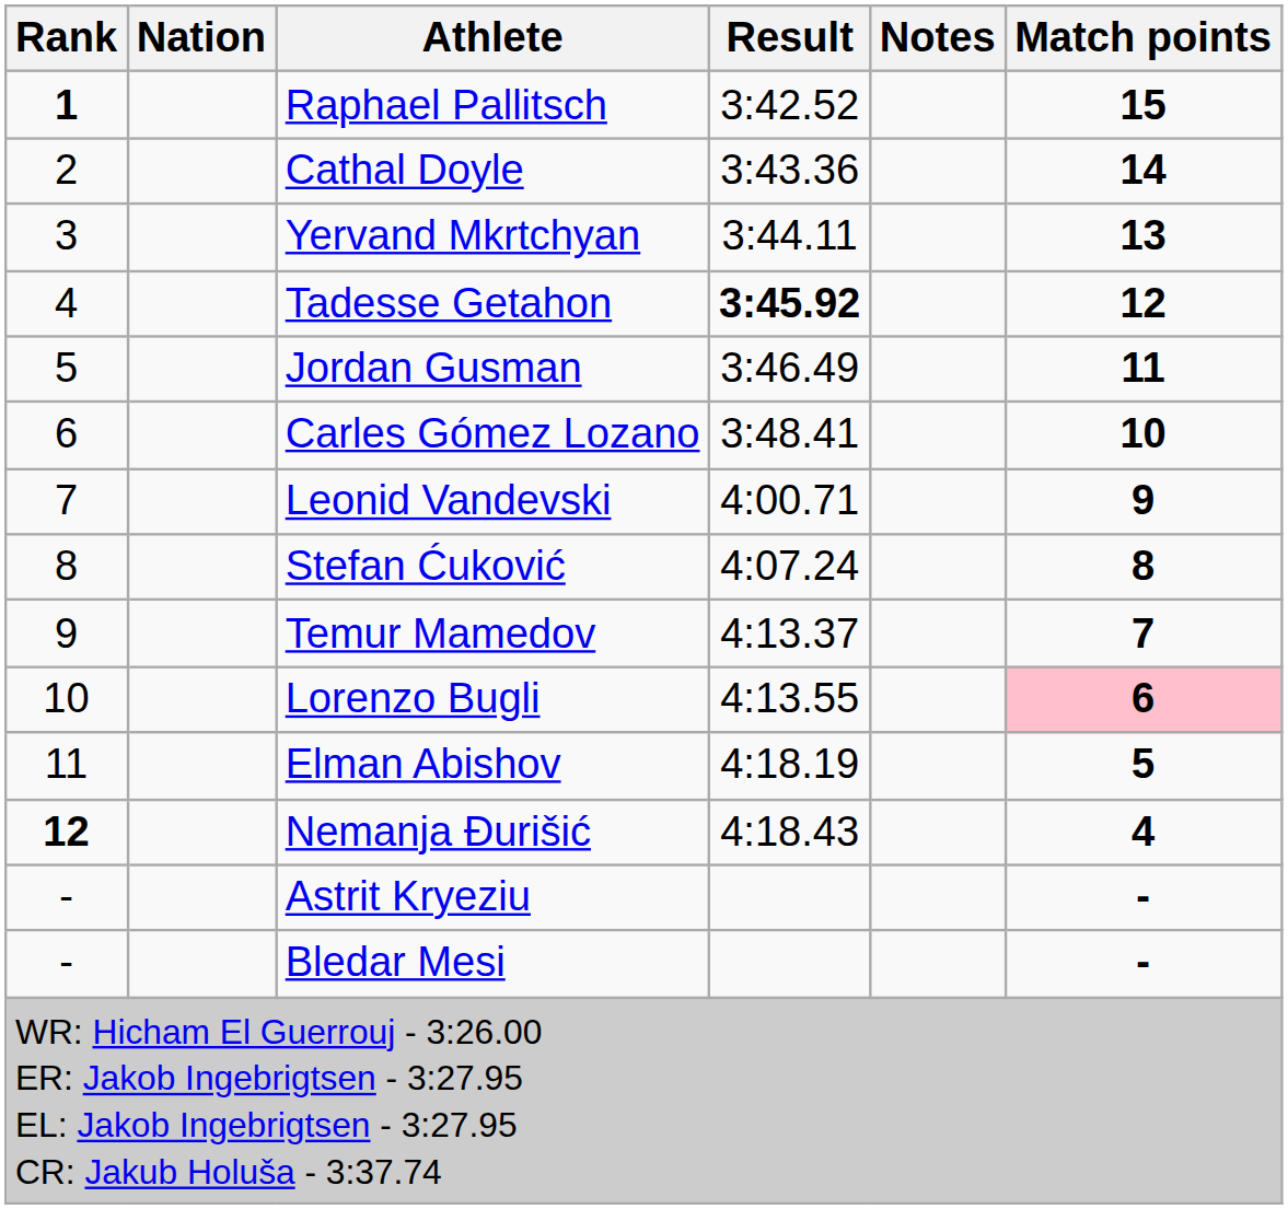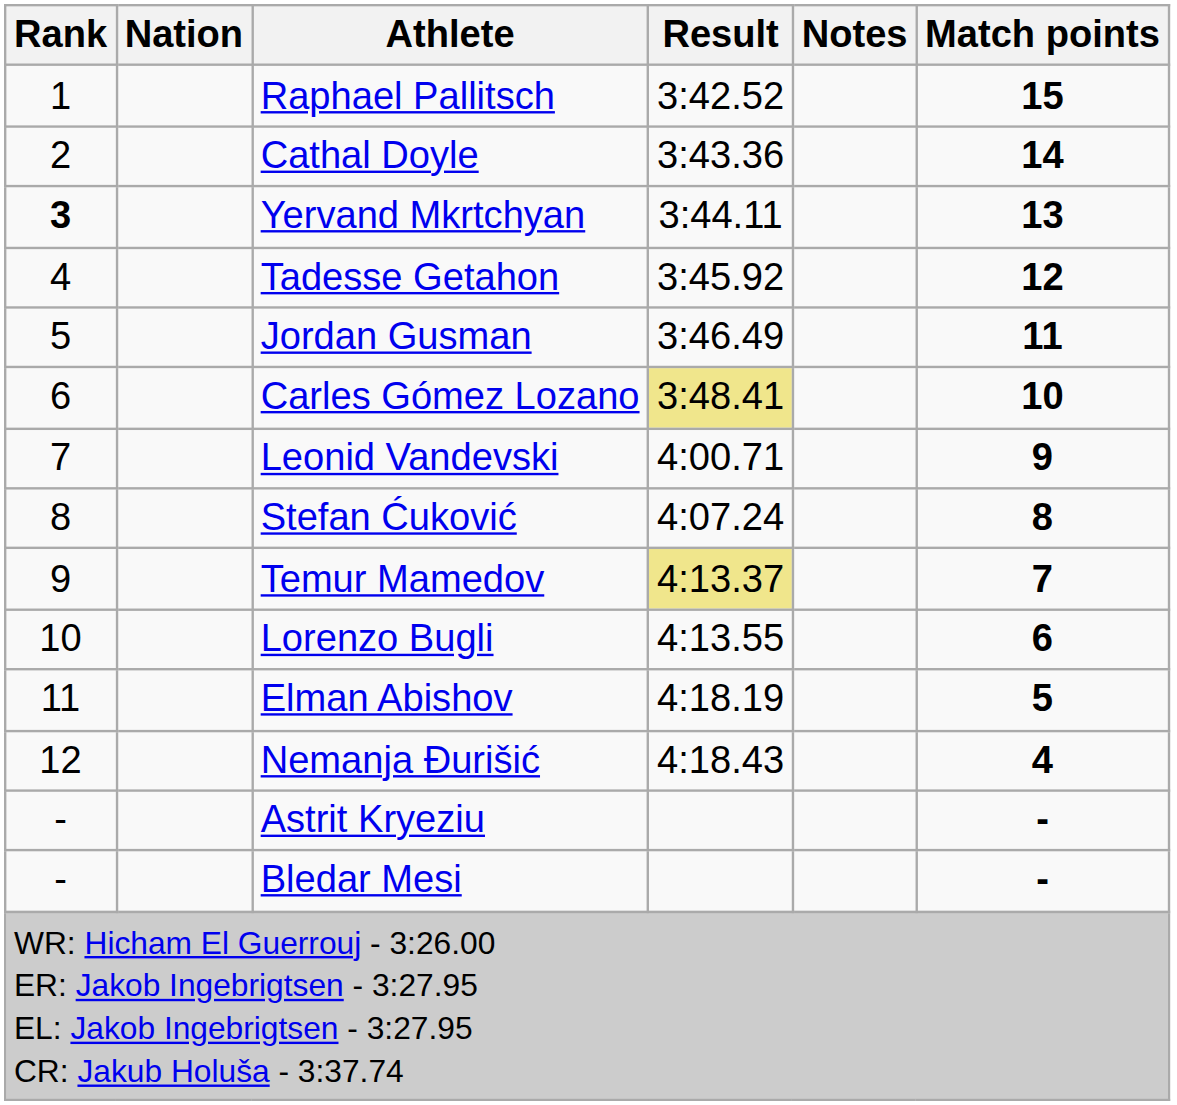Raphael Pallitsch | Rank: bold -> normal
Yervand Mkrtchyan | Rank: normal -> bold
Tadesse Getahon | Result: bold -> normal
Carles Gómez Lozano | Result: no background -> khaki background
Temur Mamedov | Result: no background -> khaki background
Lorenzo Bugli | Match points: pink background -> no background
Nemanja Đurišić | Rank: bold -> normal
